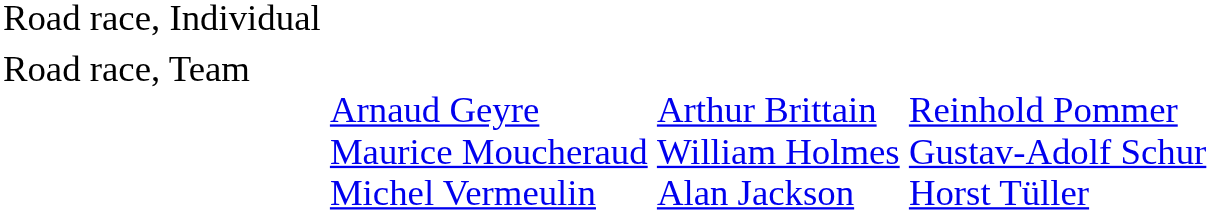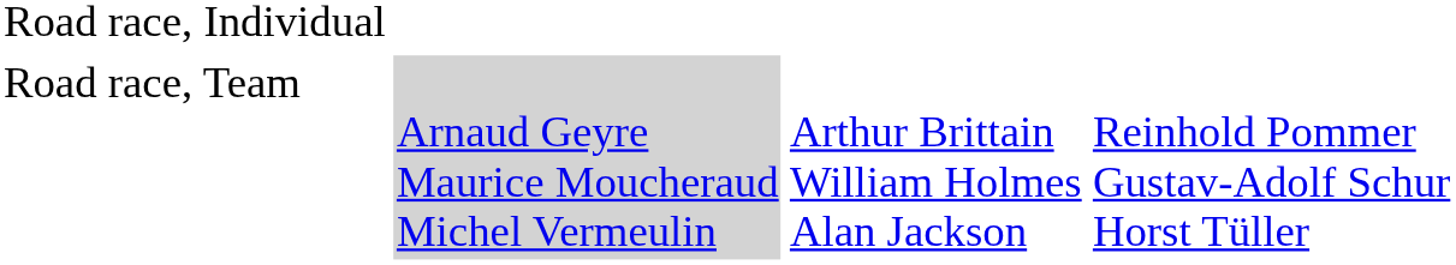Road race, Team | column 2: no background -> lightgrey background
